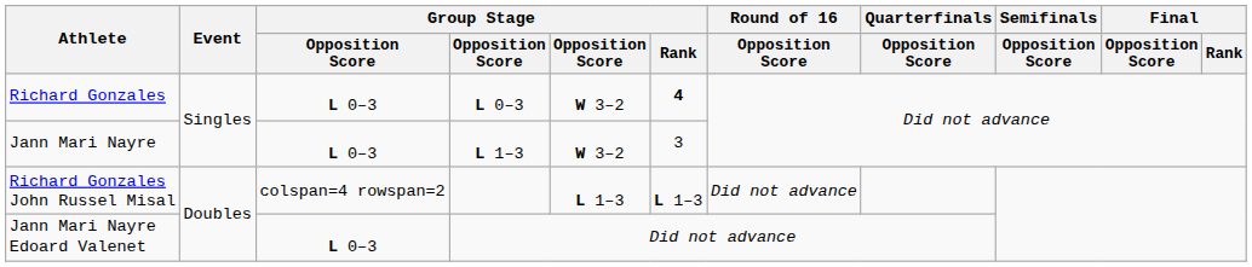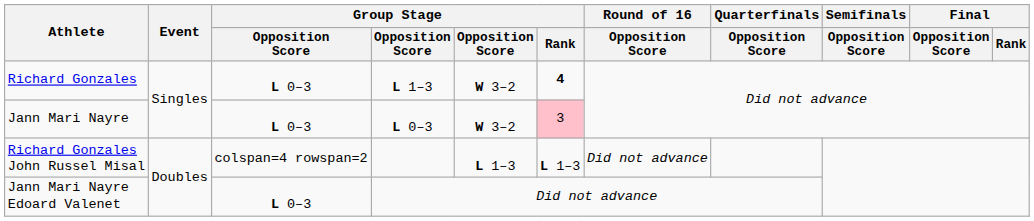Richard Gonzales | column 4: L 0–3 -> L 1–3
Jann Mari Nayre | column 4: L 1–3 -> L 0–3
Jann Mari Nayre | Group Stage / Rank: no background -> pink background
